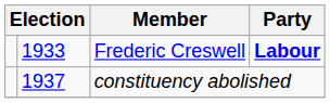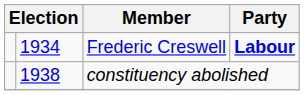Frederic Creswell | column 2: 1933 -> 1934
constituency abolished | column 2: 1937 -> 1938
